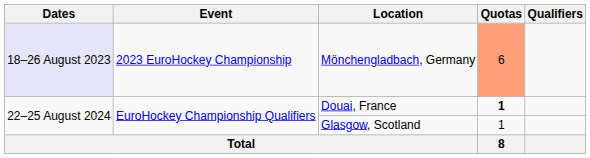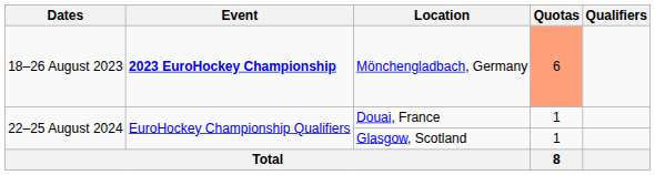Mönchengladbach, Germany | Dates: lavender background -> no background
Mönchengladbach, Germany | Event: normal -> bold
Douai, France | Quotas: bold -> normal
